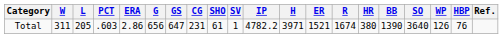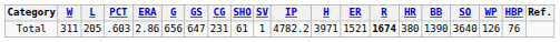row 2 | R: normal -> bold
